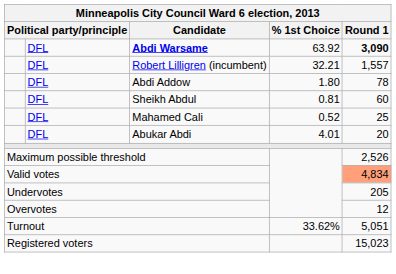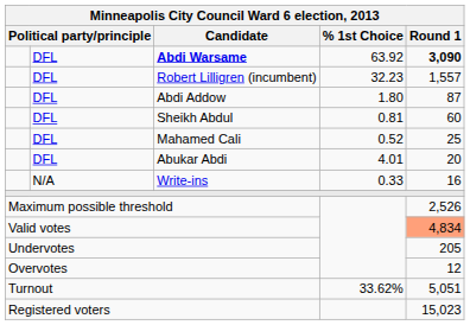Robert Lilligren (incumbent) | % 1st Choice: 32.21 -> 32.23
Abdi Addow | Round 1: 78 -> 87
+ row: N/A | Write-ins | 0.33 | 16
